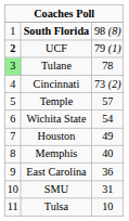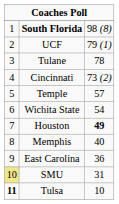UCF | column 1: bold -> normal
Tulane | column 1: lightgreen background -> no background
Houston | column 3: normal -> bold
SMU | column 1: no background -> khaki background
Tulsa | column 1: normal -> bold
